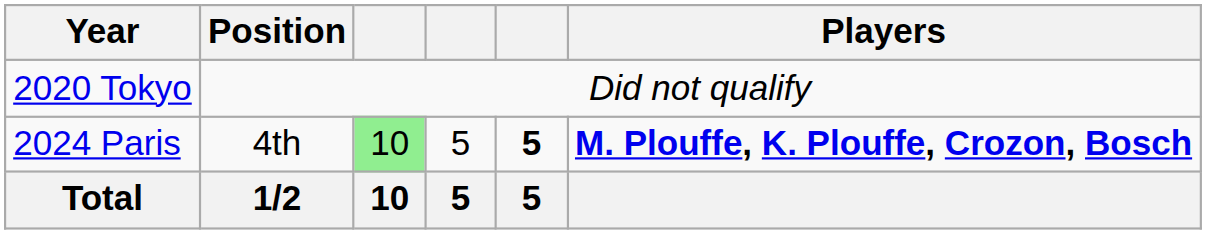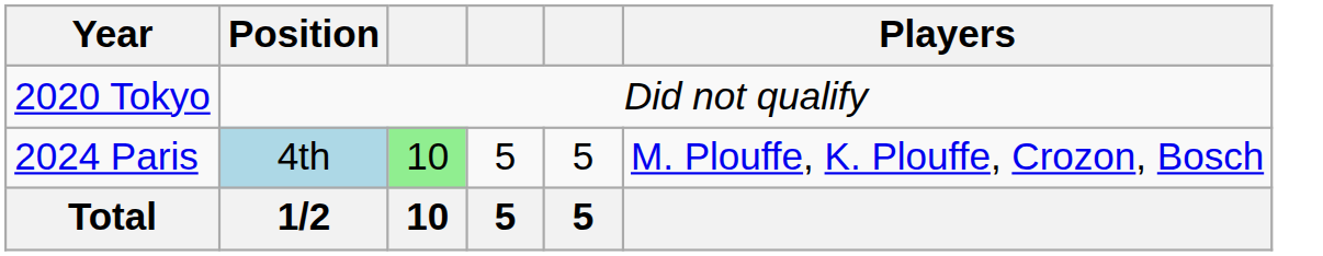2024 Paris | Position: no background -> lightblue background
2024 Paris | column 5: bold -> normal
2024 Paris | Players: bold -> normal
